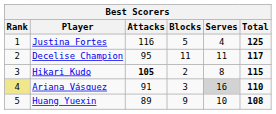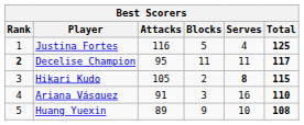Decelise Champion | Rank: normal -> bold
Hikari Kudo | Attacks: bold -> normal
Hikari Kudo | Serves: normal -> bold
Ariana Vásquez | Rank: khaki background -> no background
Ariana Vásquez | Serves: lightgrey background -> no background
